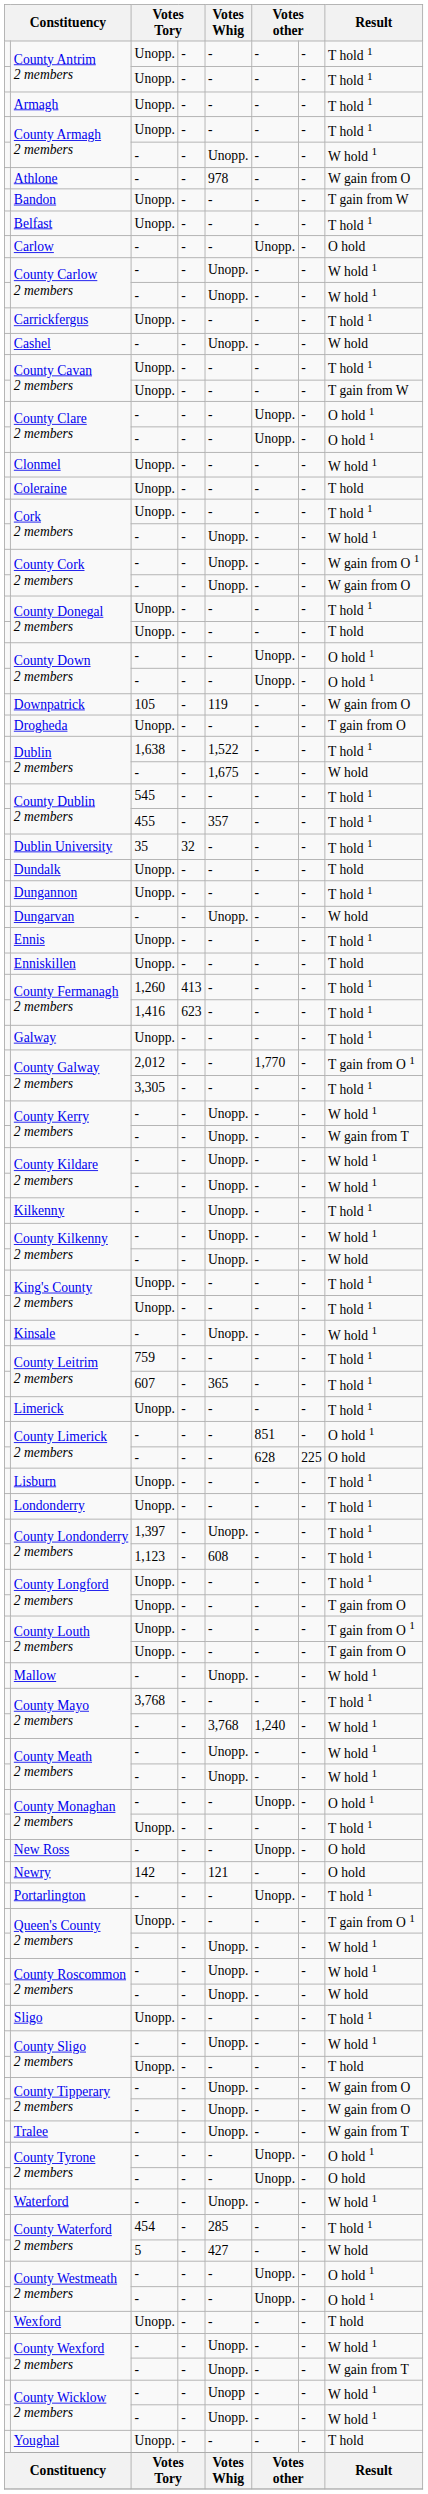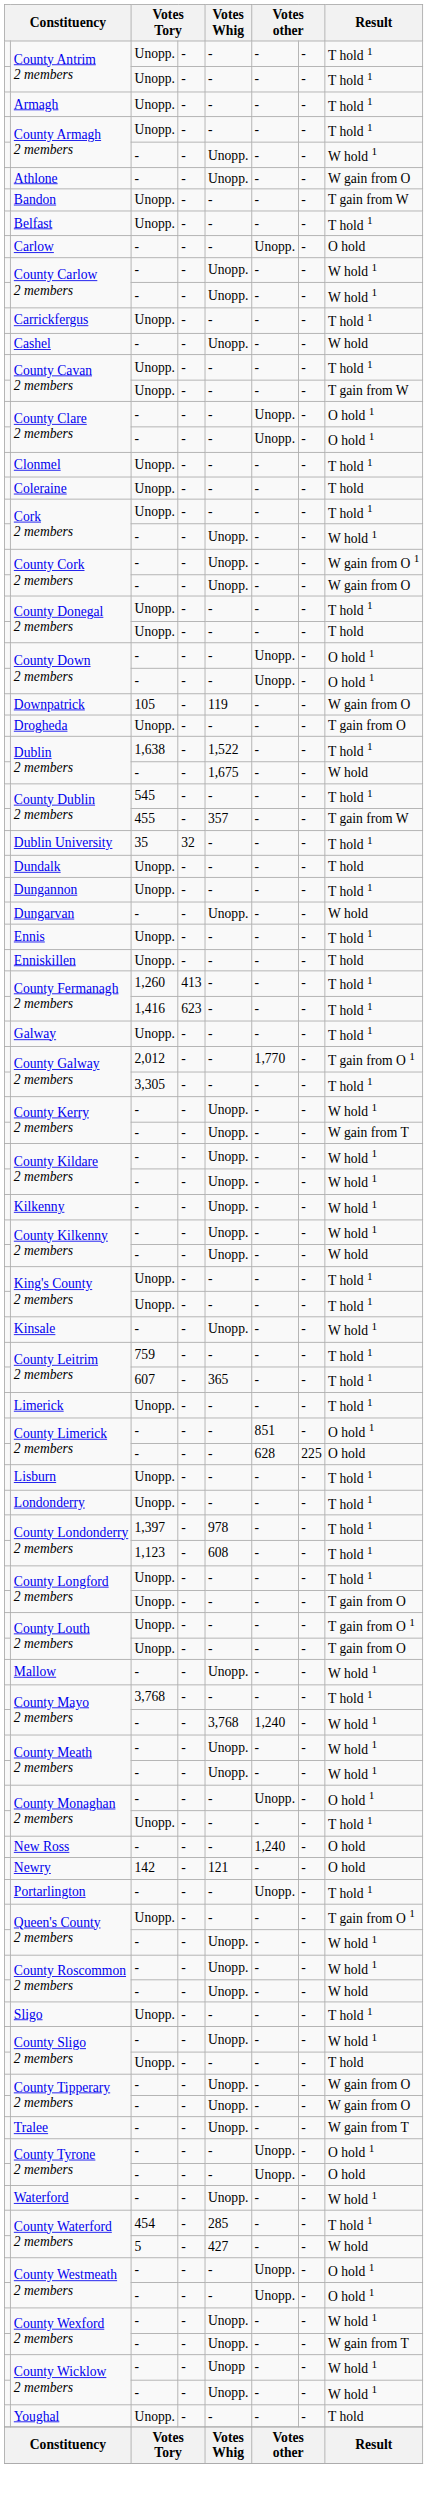Athlone | Votes Whig: 978 -> Unopp.
Clonmel | Result: W hold 1 -> T hold 1
County Dublin 2 members / 455 | Result: T hold 1 -> T gain from W
Kilkenny | Result: T hold 1 -> W hold 1
County Londonderry 2 members / 1,397 | Votes Whig: Unopp. -> 978
New Ross | column 6: Unopp. -> 1,240
- row: Wexford | Unopp. | - | - | - | - | T hold
